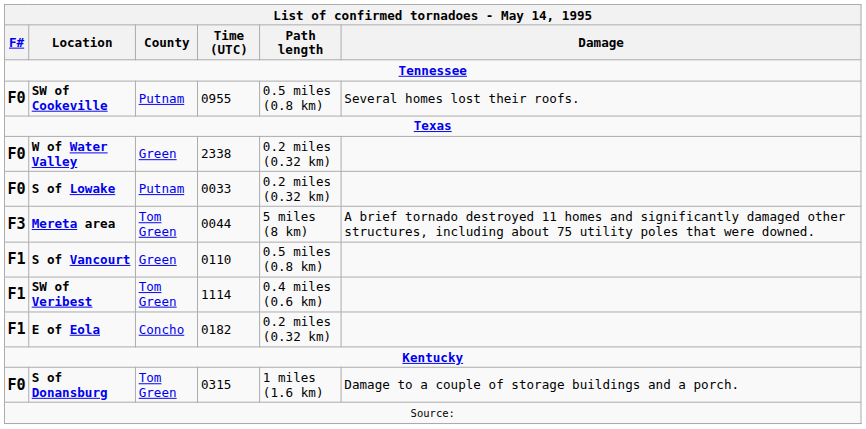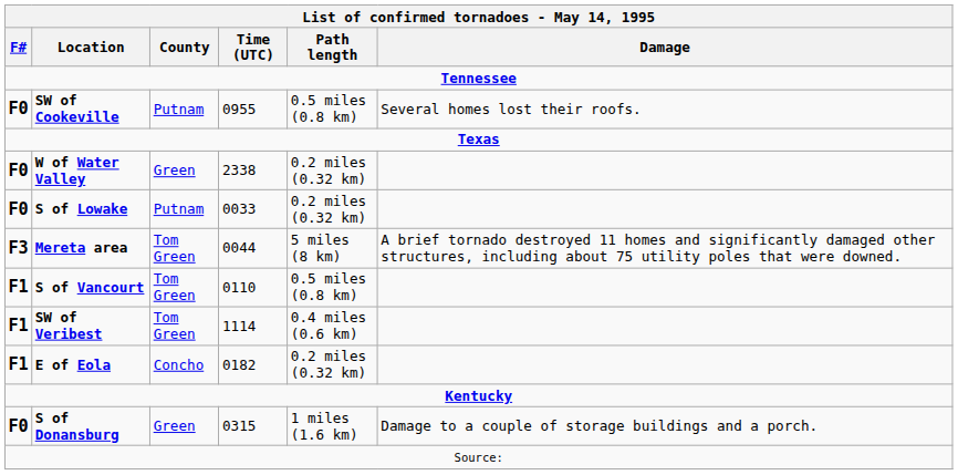S of Vancourt | List of confirmed tornadoes - May 14, 1995 / County: Green -> Tom Green
S of Donansburg | List of confirmed tornadoes - May 14, 1995 / County: Tom Green -> Green
